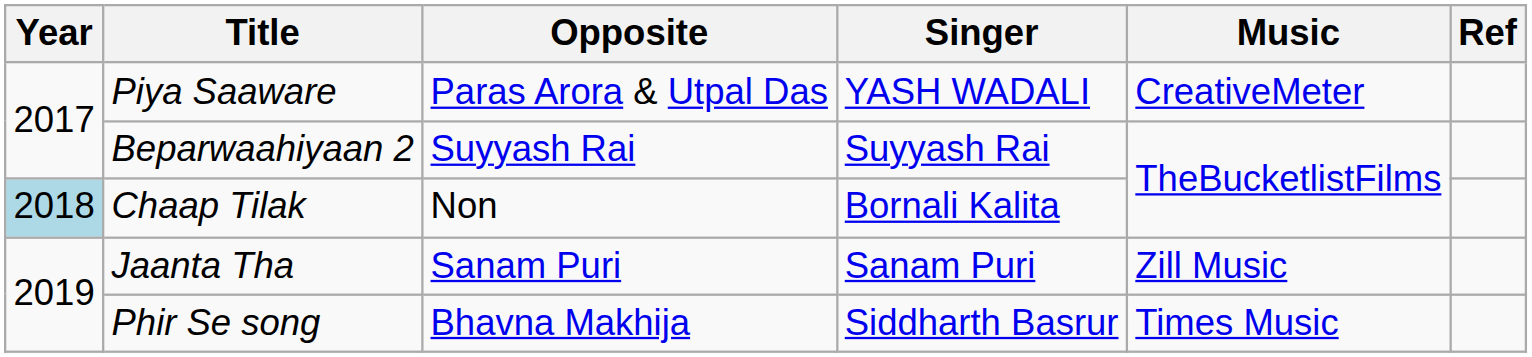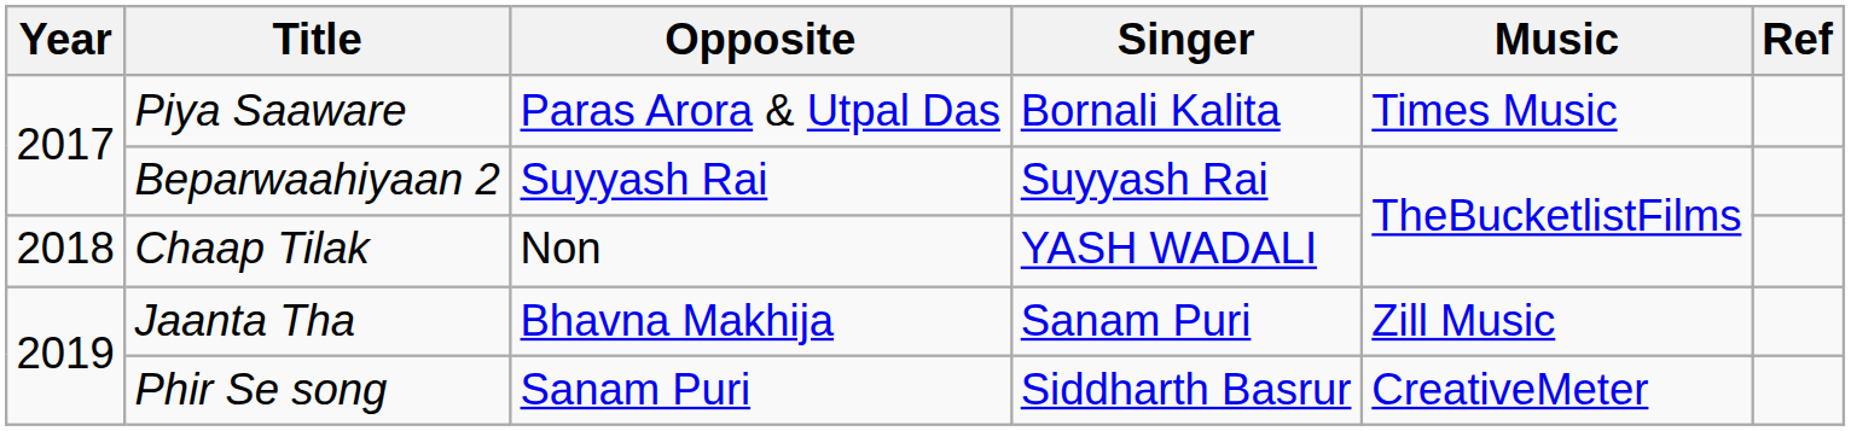Piya Saaware | Singer: YASH WADALI -> Bornali Kalita
Piya Saaware | Music: CreativeMeter -> Times Music
Chaap Tilak | Year: lightblue background -> no background
Chaap Tilak | Singer: Bornali Kalita -> YASH WADALI
Jaanta Tha | Opposite: Sanam Puri -> Bhavna Makhija
Phir Se song | Opposite: Bhavna Makhija -> Sanam Puri
Phir Se song | Music: Times Music -> CreativeMeter
